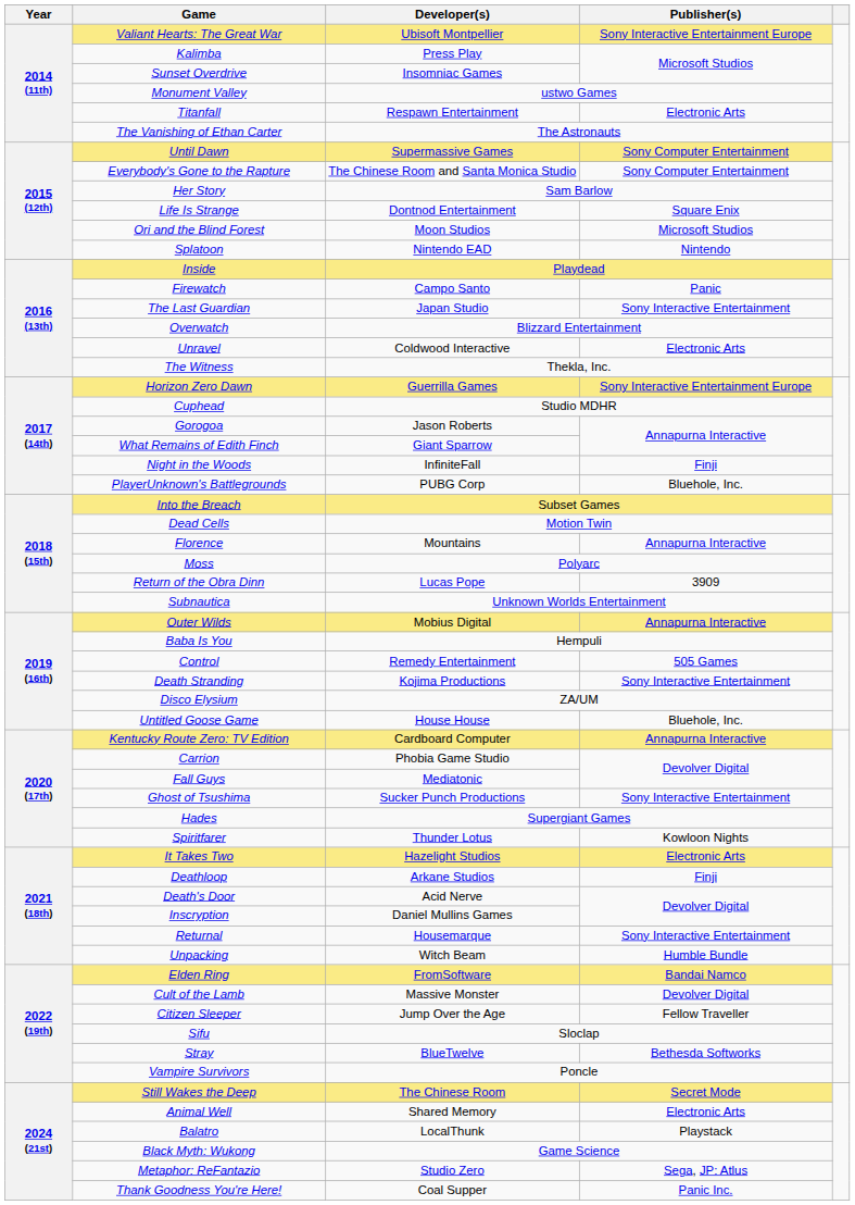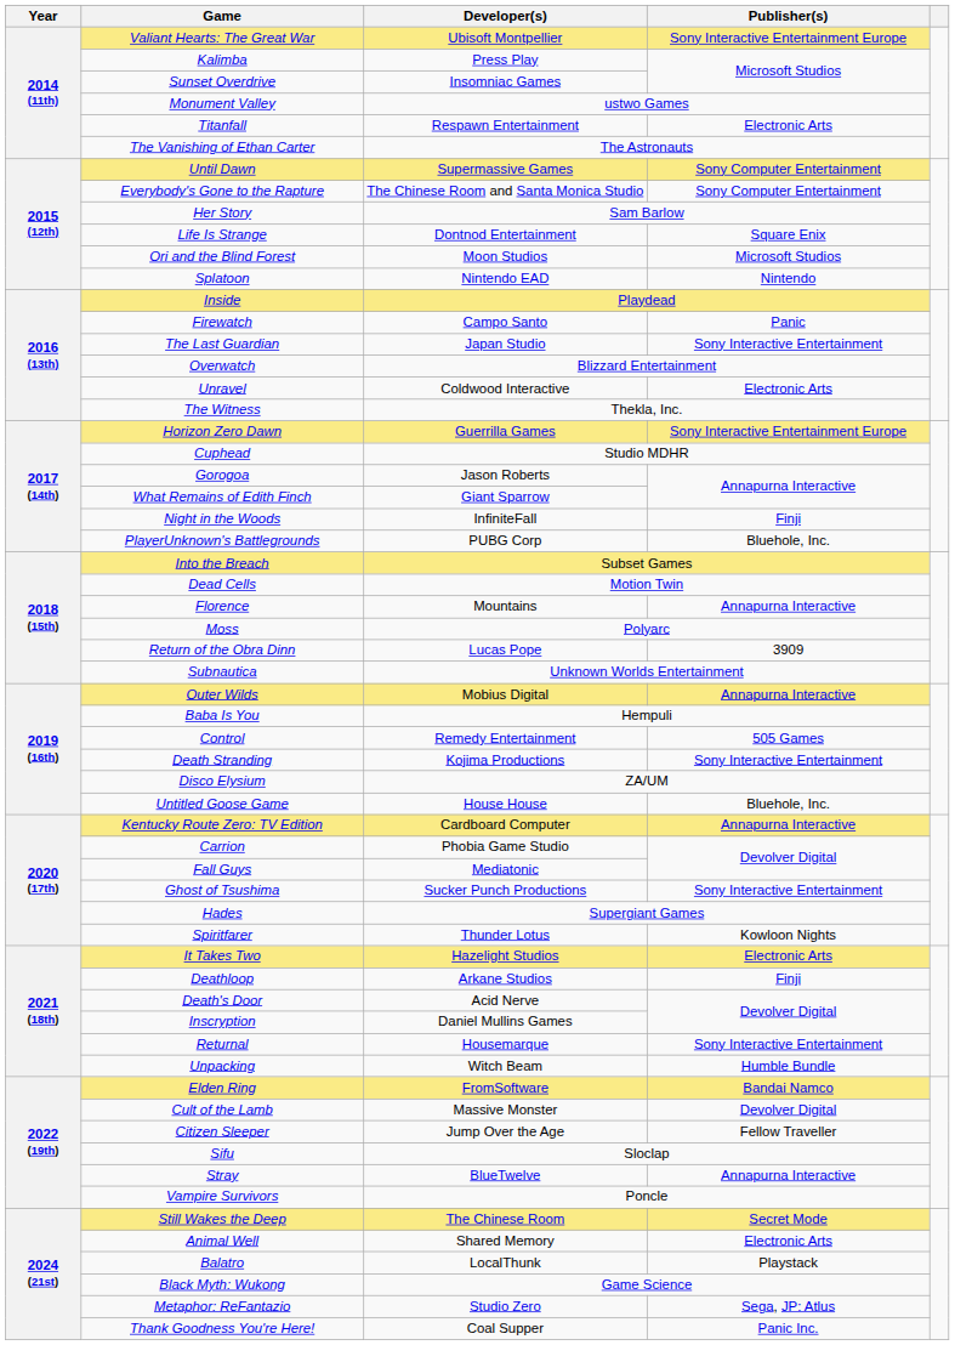Stray | Publisher(s): Bethesda Softworks -> Annapurna Interactive
